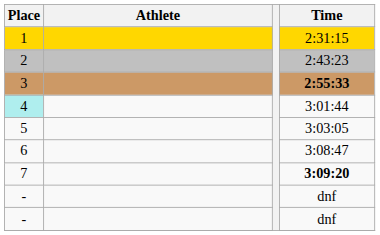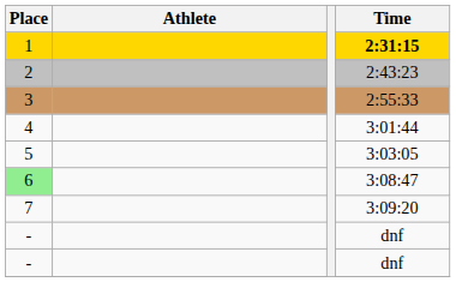1 | Time: normal -> bold
3 | Time: bold -> normal
4 | Place: paleturquoise background -> no background
6 | Place: no background -> lightgreen background
7 | Time: bold -> normal
